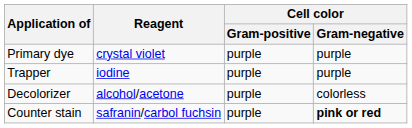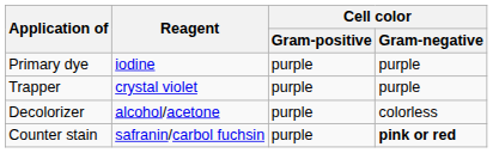Primary dye | Reagent: crystal violet -> iodine
Trapper | Reagent: iodine -> crystal violet
